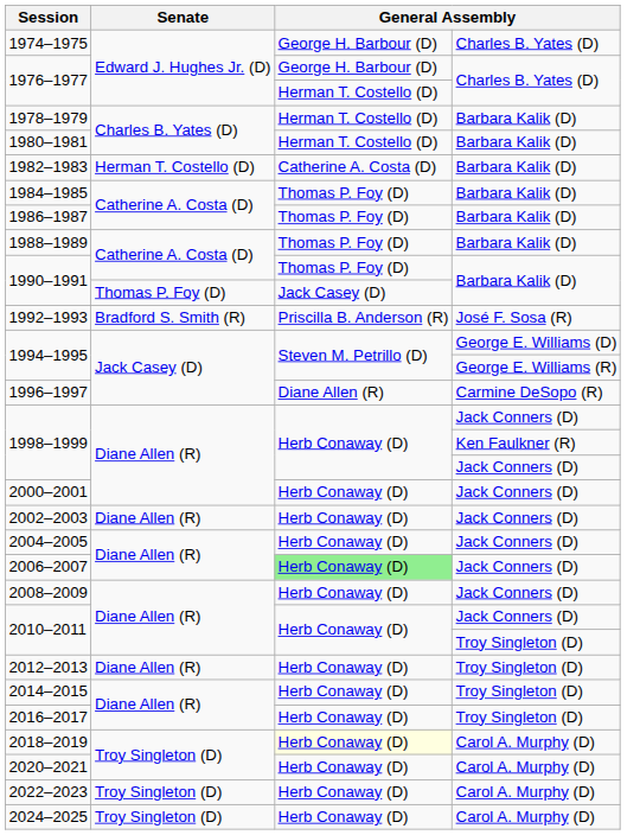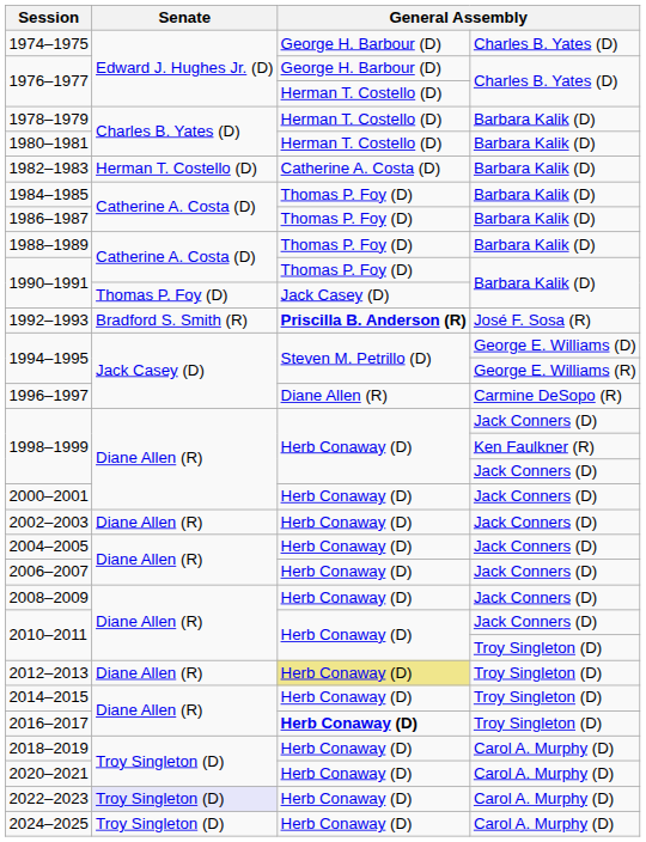1992–1993 | column 3: normal -> bold
2006–2007 | column 3: lightgreen background -> no background
2012–2013 | column 3: no background -> khaki background
2016–2017 | column 3: normal -> bold
2018–2019 | column 3: lightyellow background -> no background
2022–2023 | Senate: no background -> lavender background
